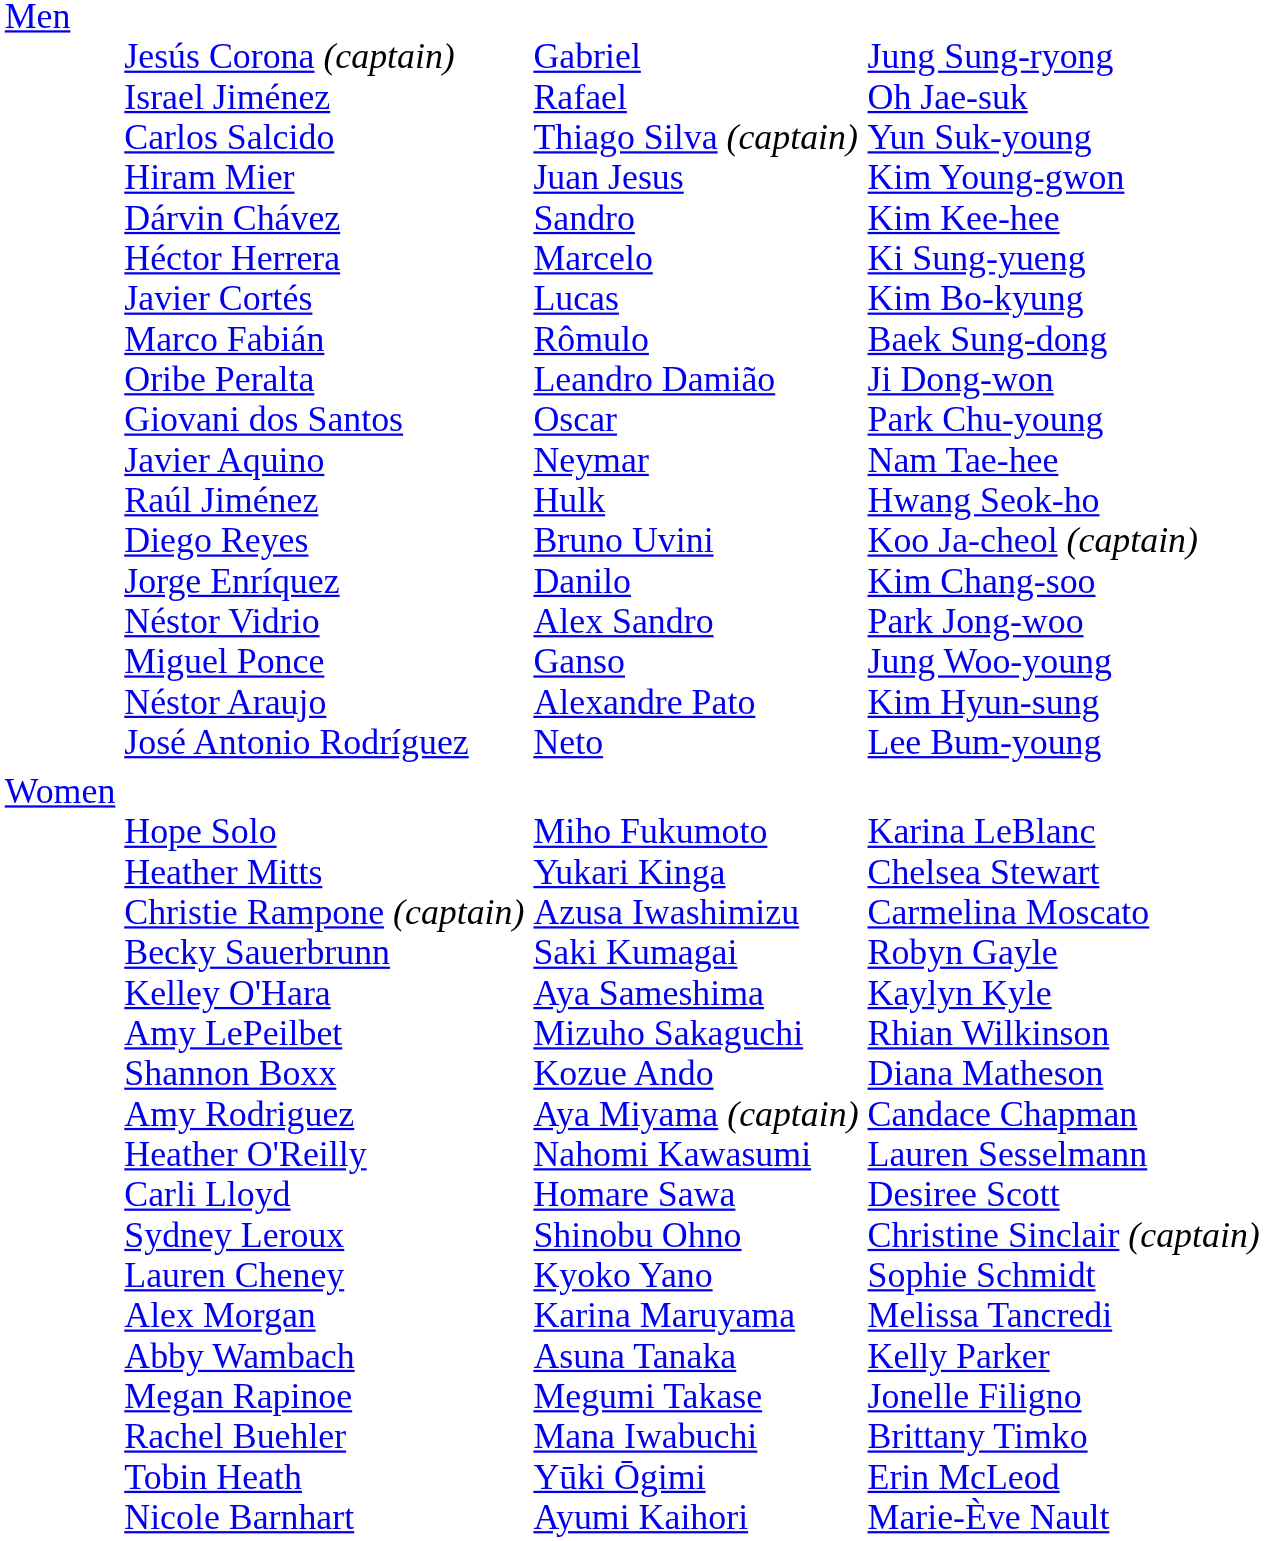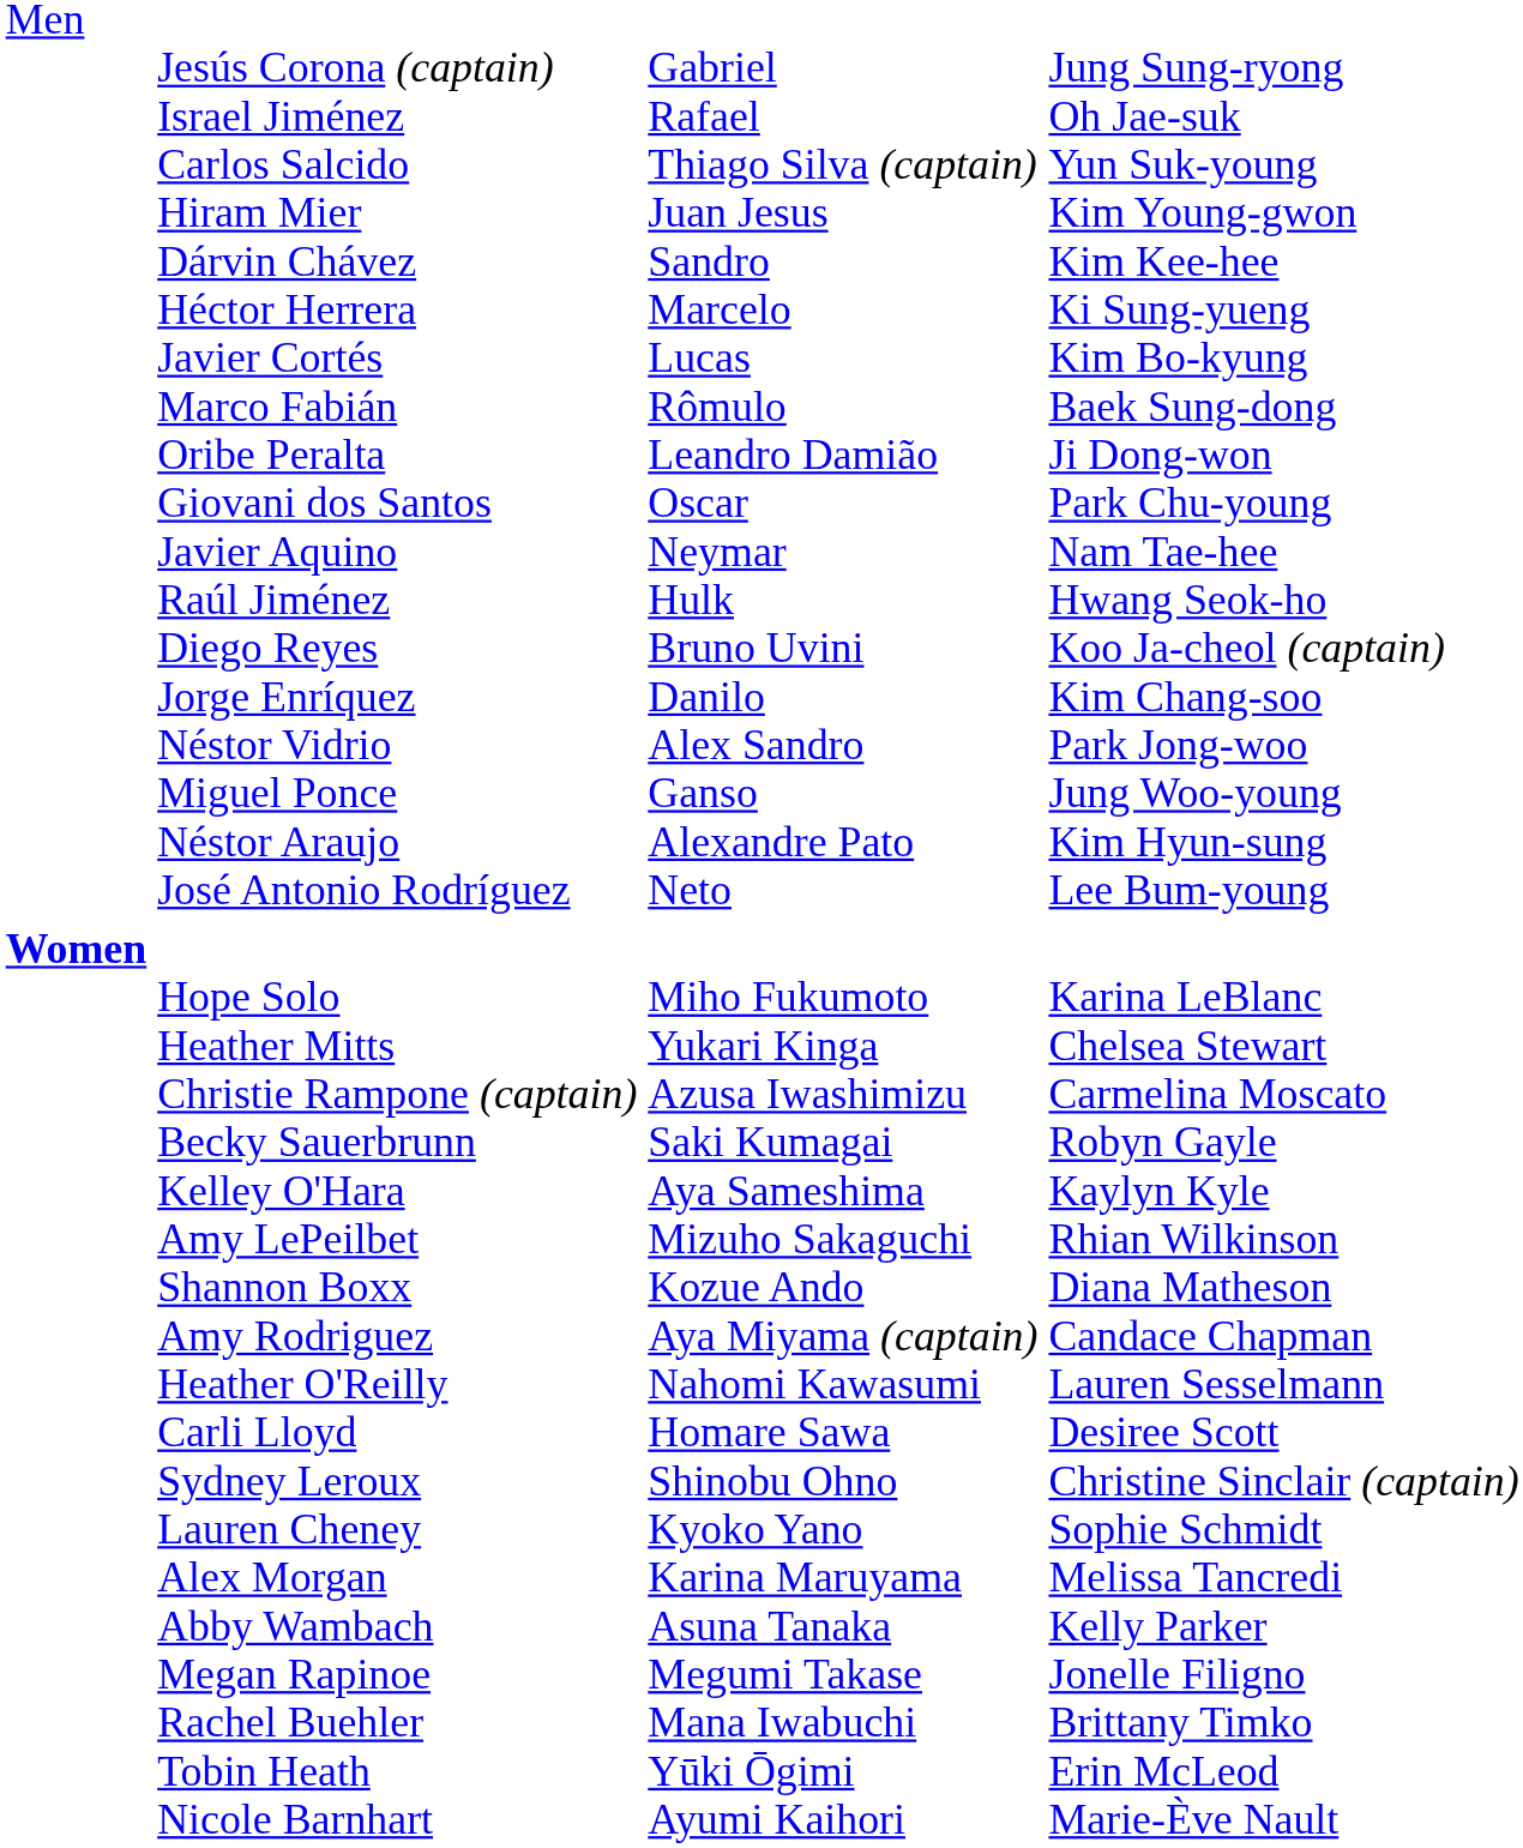Women | column 1: normal -> bold
